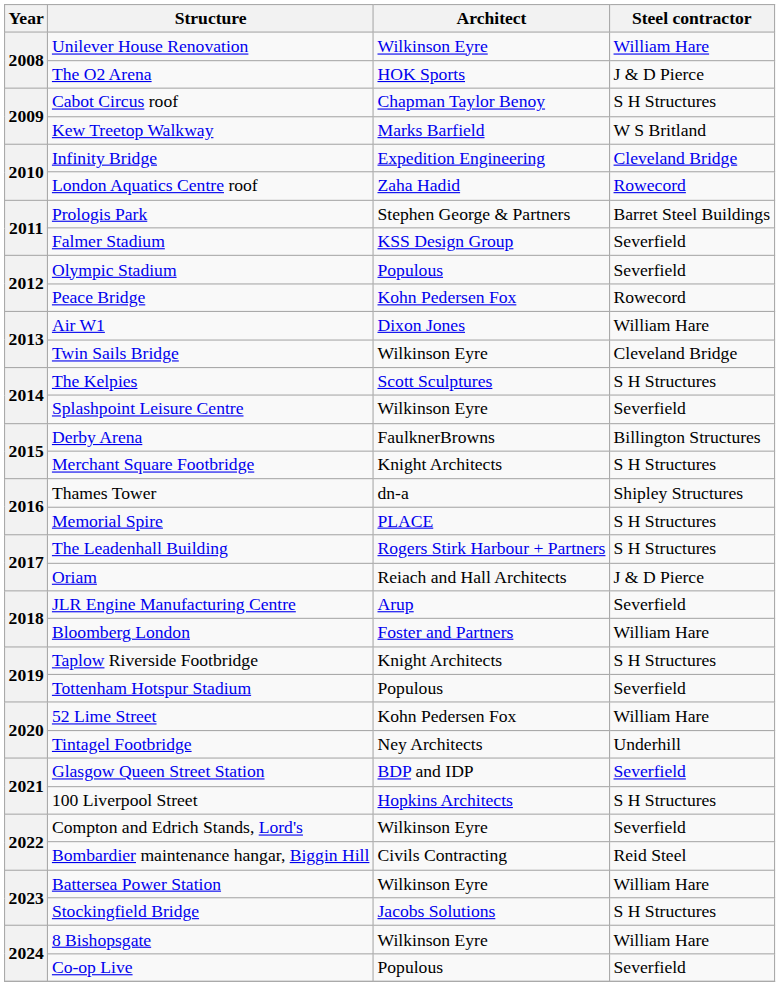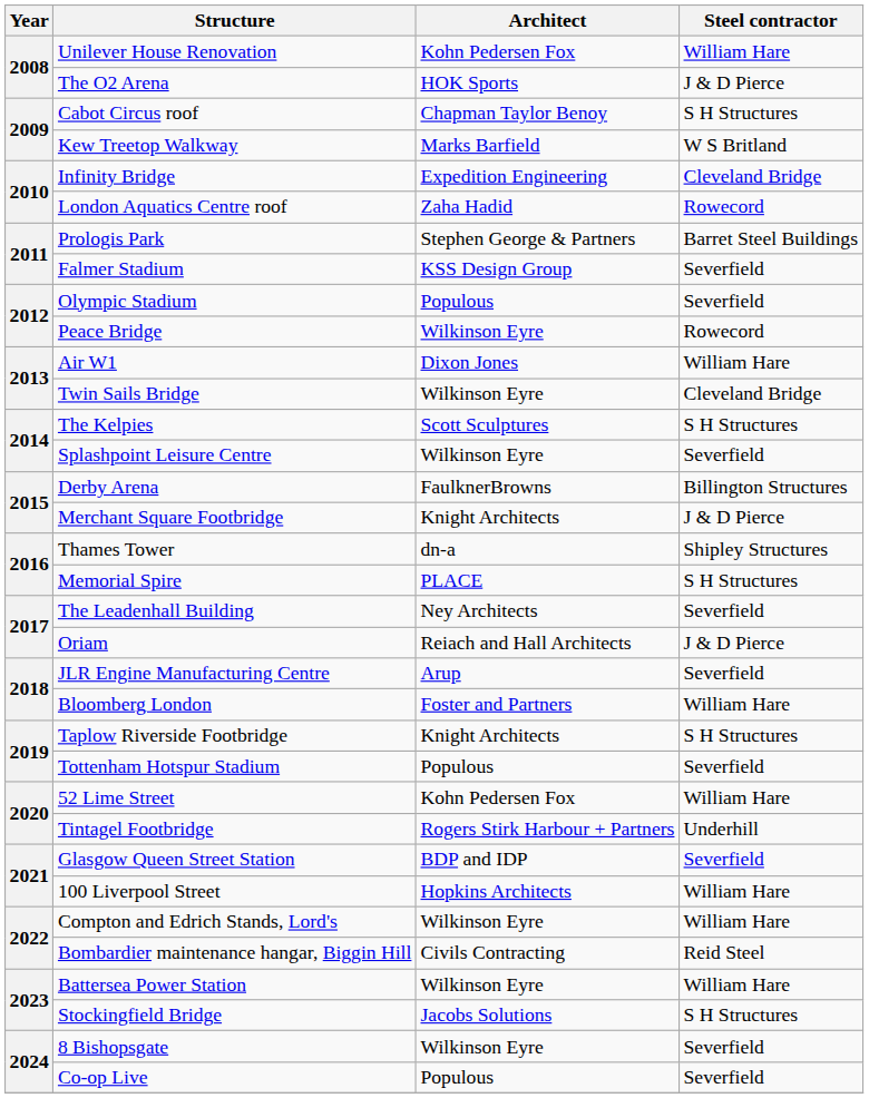Unilever House Renovation | Architect: Wilkinson Eyre -> Kohn Pedersen Fox
Peace Bridge | Architect: Kohn Pedersen Fox -> Wilkinson Eyre
Merchant Square Footbridge | Steel contractor: S H Structures -> J & D Pierce
The Leadenhall Building | Architect: Rogers Stirk Harbour + Partners -> Ney Architects
The Leadenhall Building | Steel contractor: S H Structures -> Severfield
Tintagel Footbridge | Architect: Ney Architects -> Rogers Stirk Harbour + Partners
100 Liverpool Street | Steel contractor: S H Structures -> William Hare
Compton and Edrich Stands, Lord's | Steel contractor: Severfield -> William Hare
8 Bishopsgate | Steel contractor: William Hare -> Severfield
